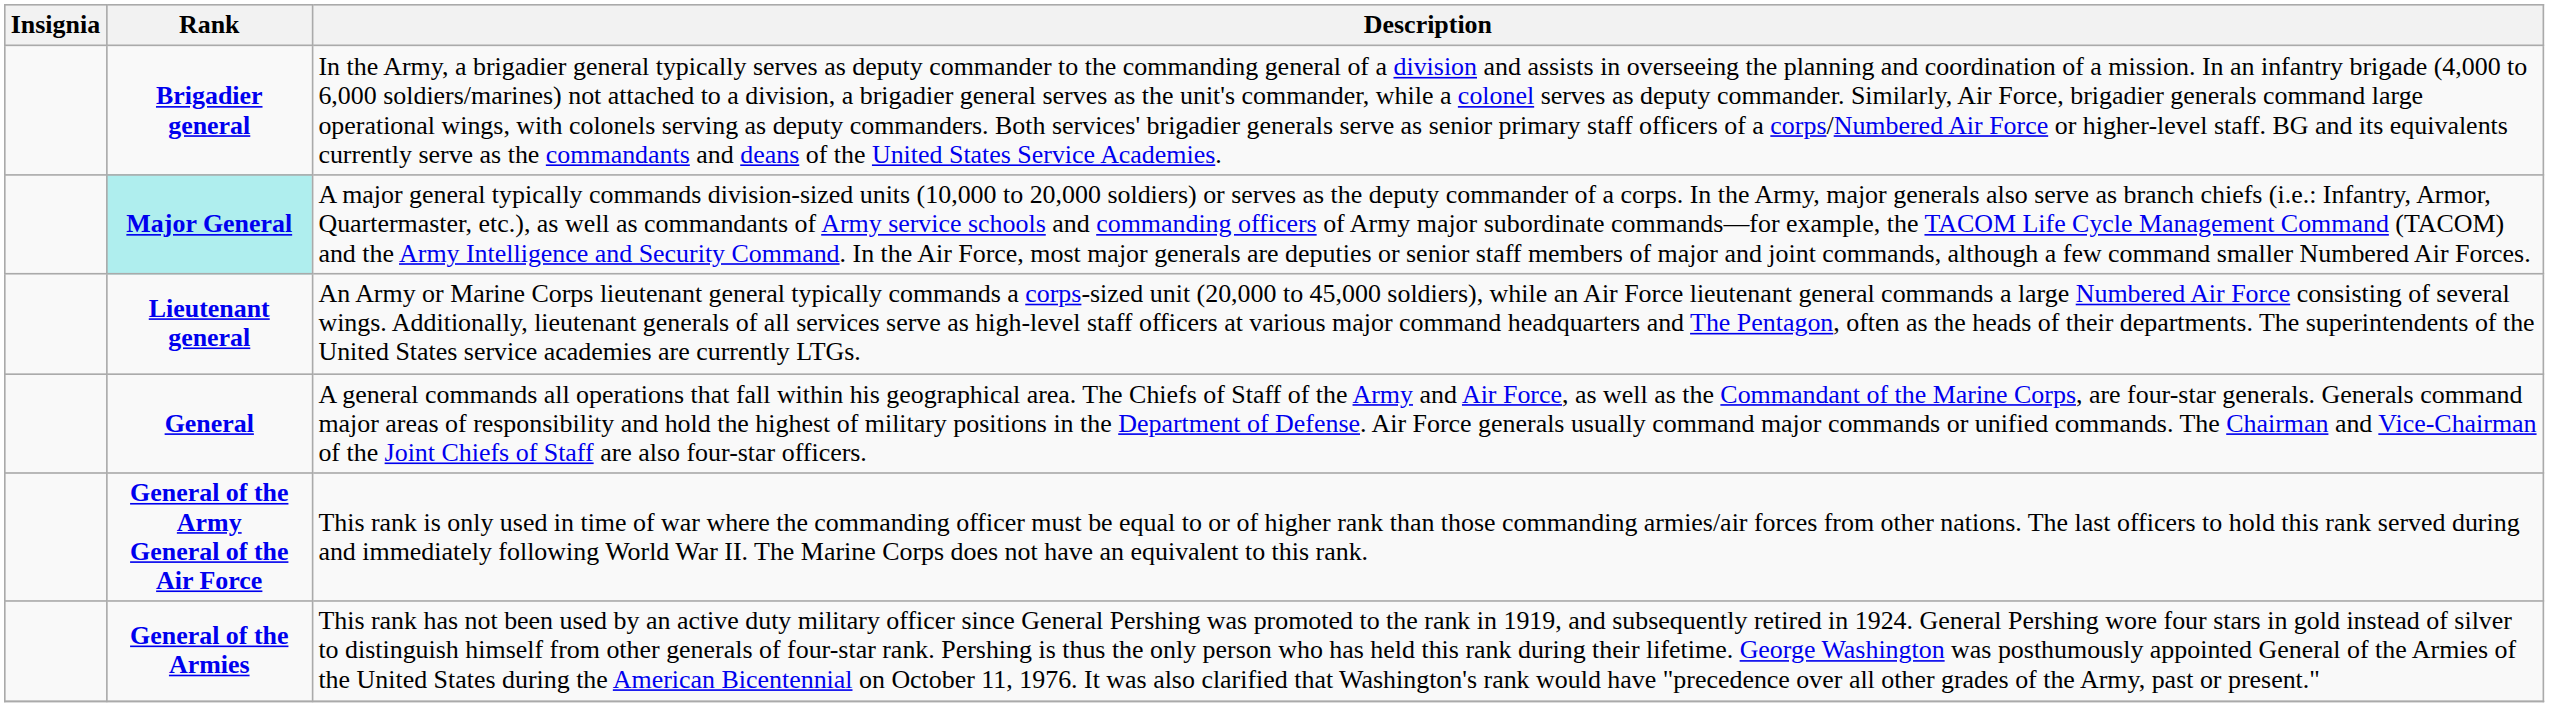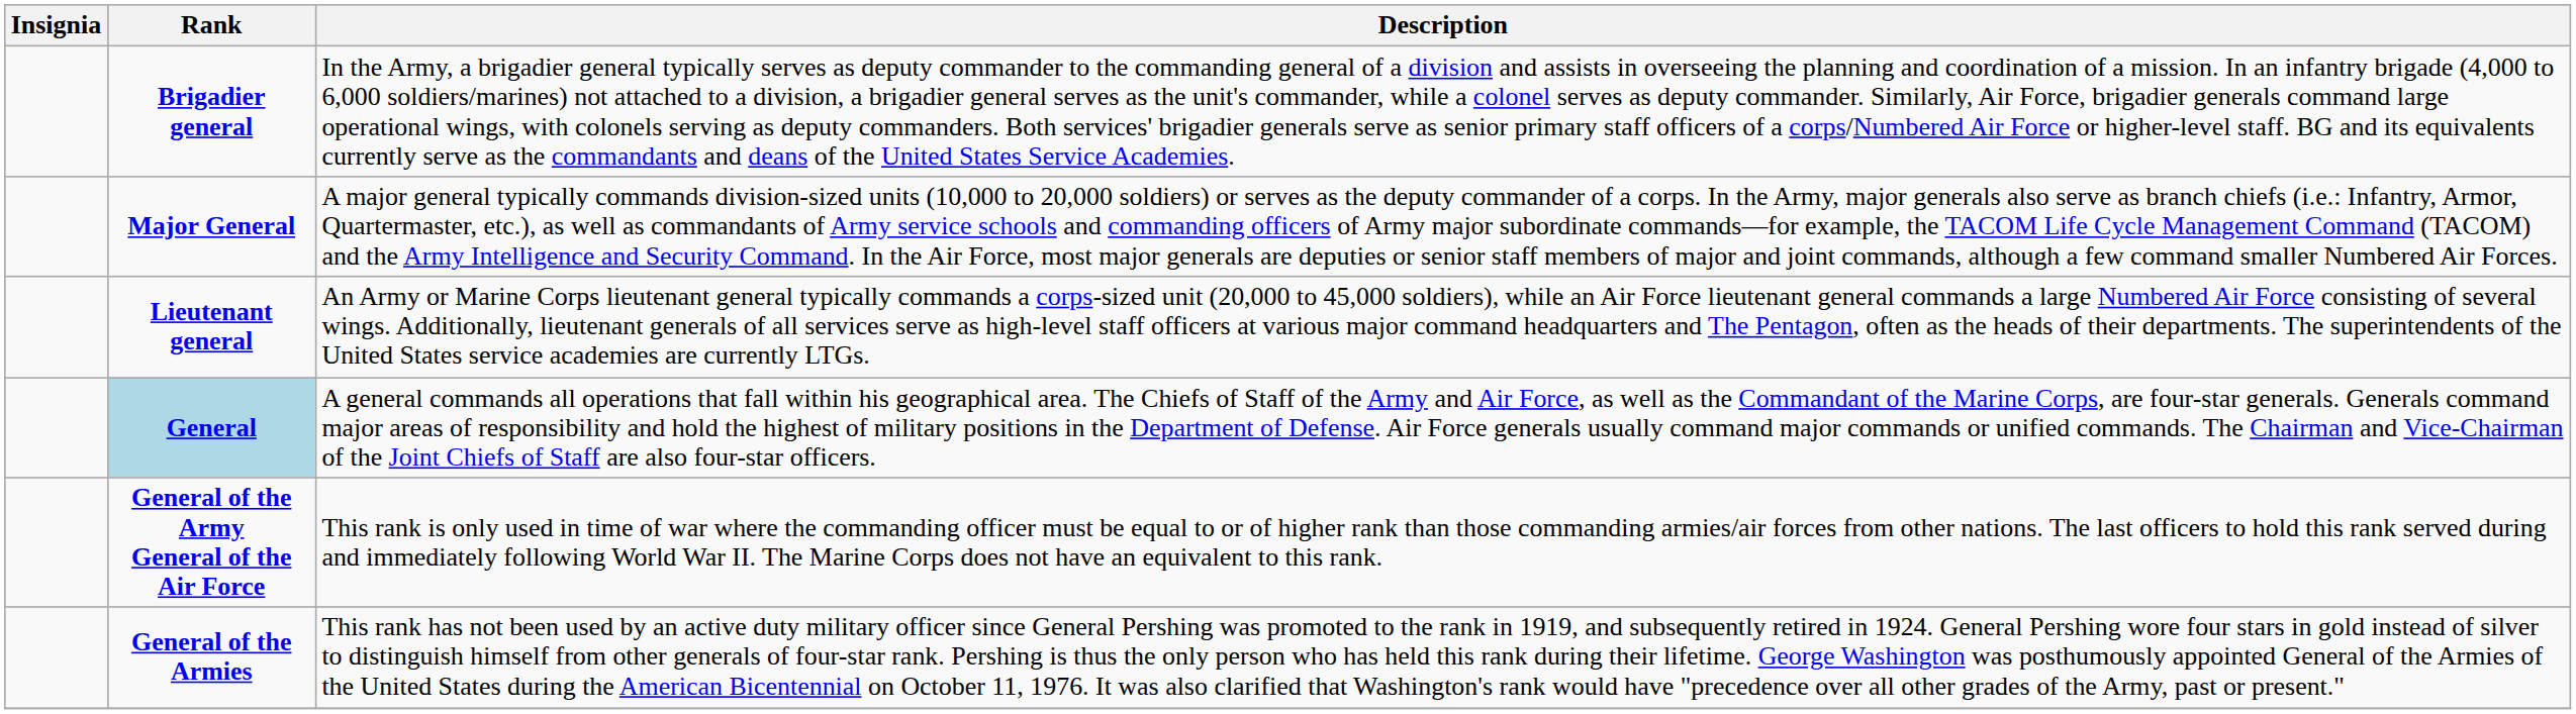Major General | Rank: paleturquoise background -> no background
General | Rank: no background -> lightblue background
